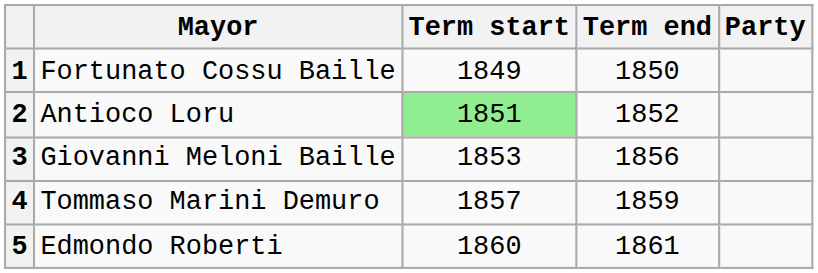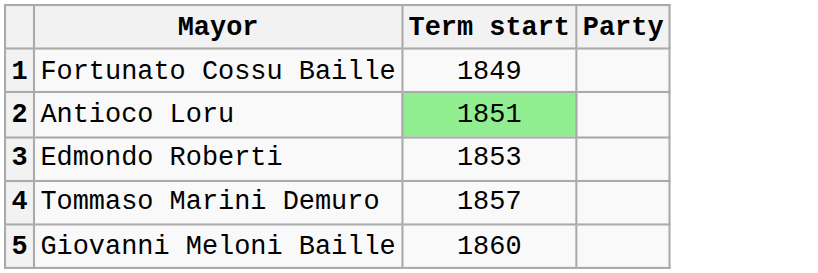- column: Term end | 1850 | 1852 | 1856 | 1859 | 1861
3 | Mayor: Giovanni Meloni Baille -> Edmondo Roberti
5 | Mayor: Edmondo Roberti -> Giovanni Meloni Baille
